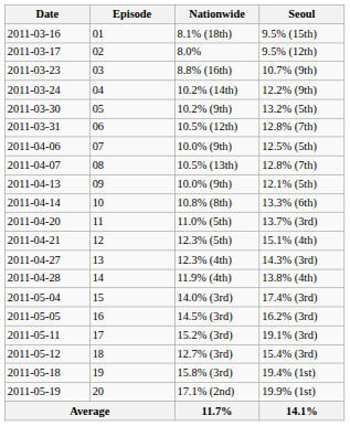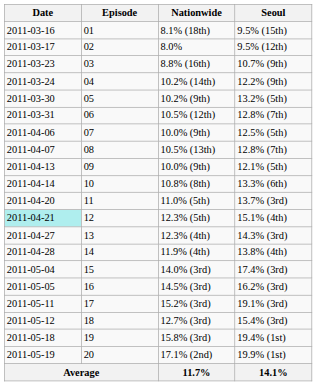12.3% (5th) | Date: no background -> paleturquoise background
